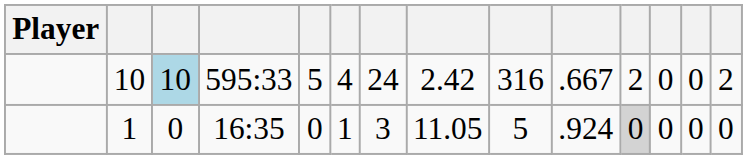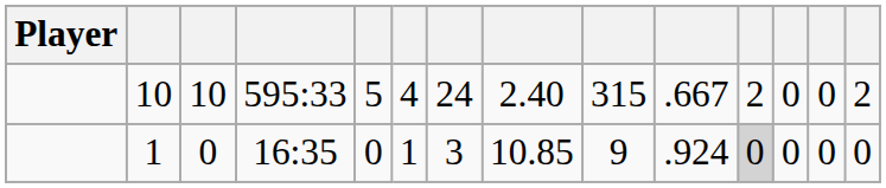row 2 | column 3: lightblue background -> no background
row 2 | column 8: 2.42 -> 2.40
row 2 | column 9: 316 -> 315
row 3 | column 8: 11.05 -> 10.85
row 3 | column 9: 5 -> 9
